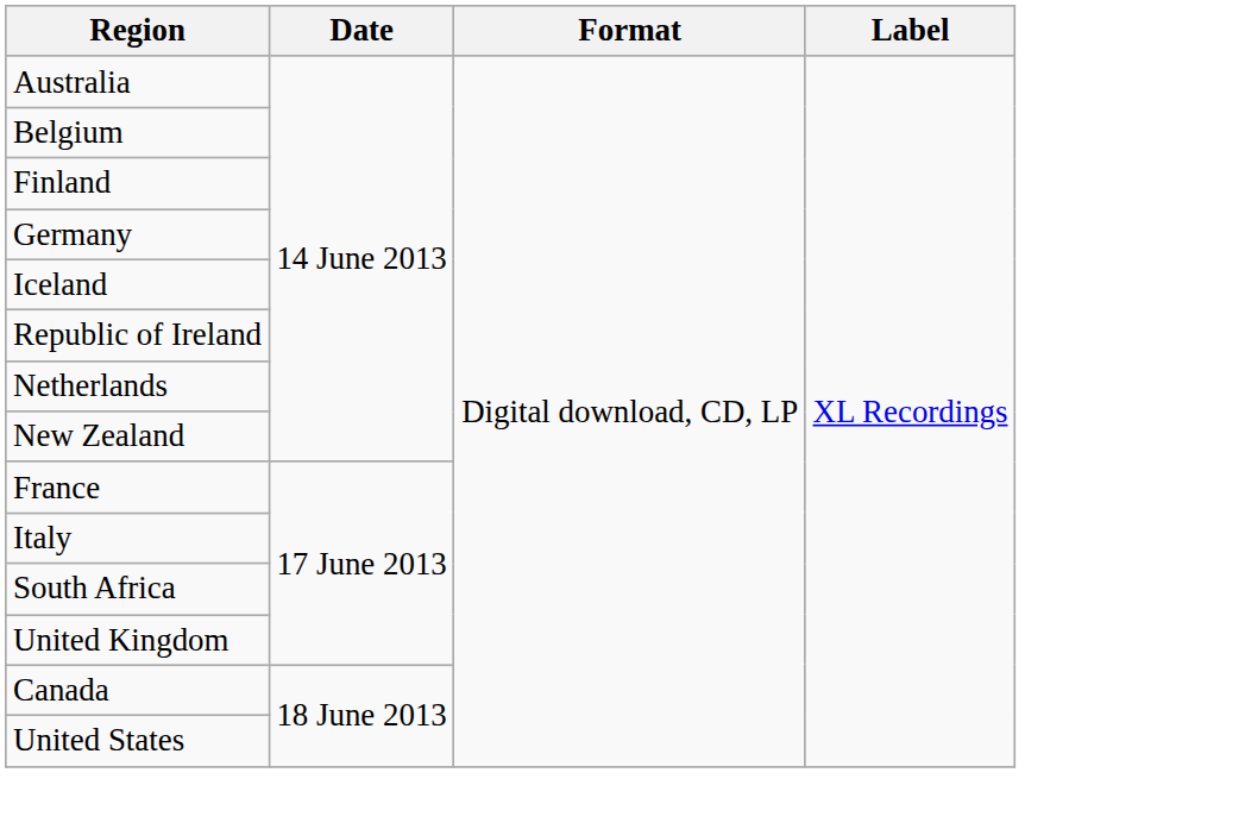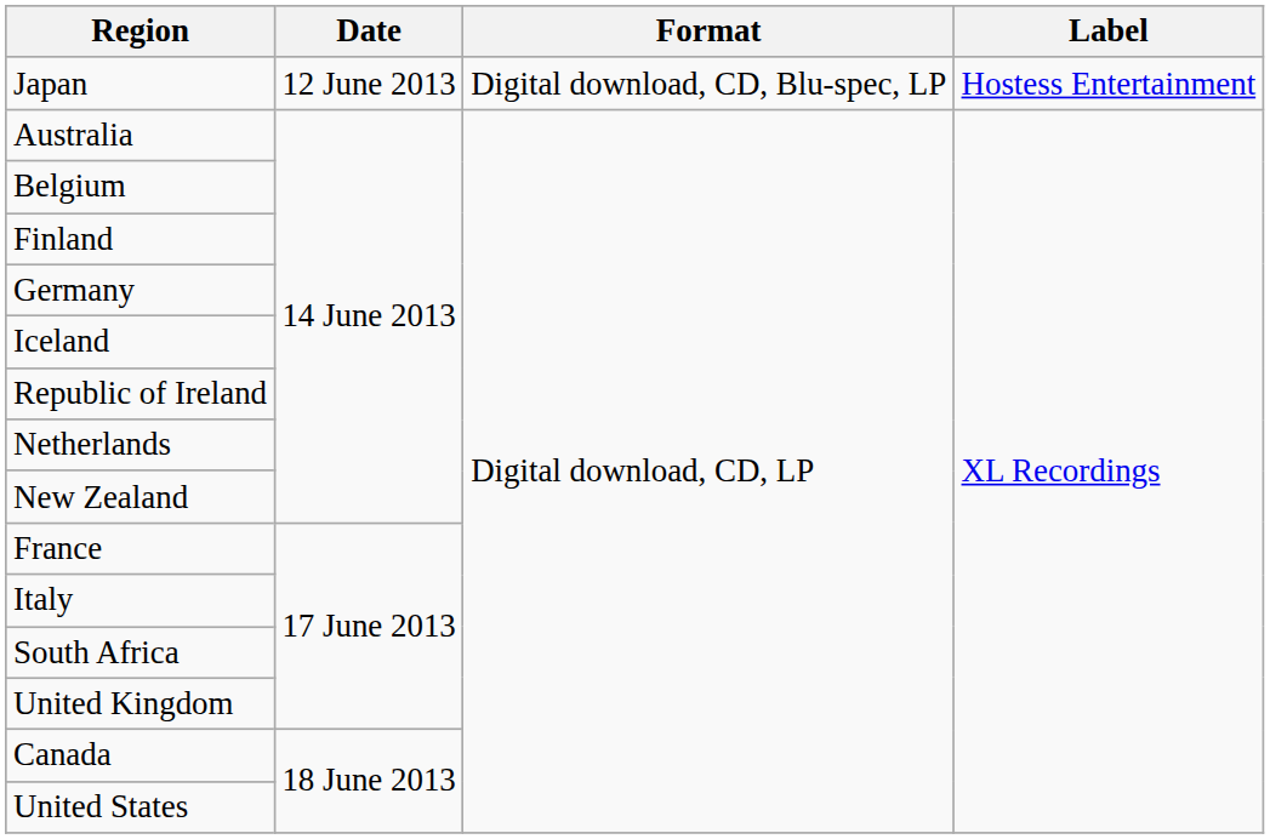+ row: Japan | 12 June 2013 | Digital download, CD, Blu-spec, LP | Hostess Entertainment
